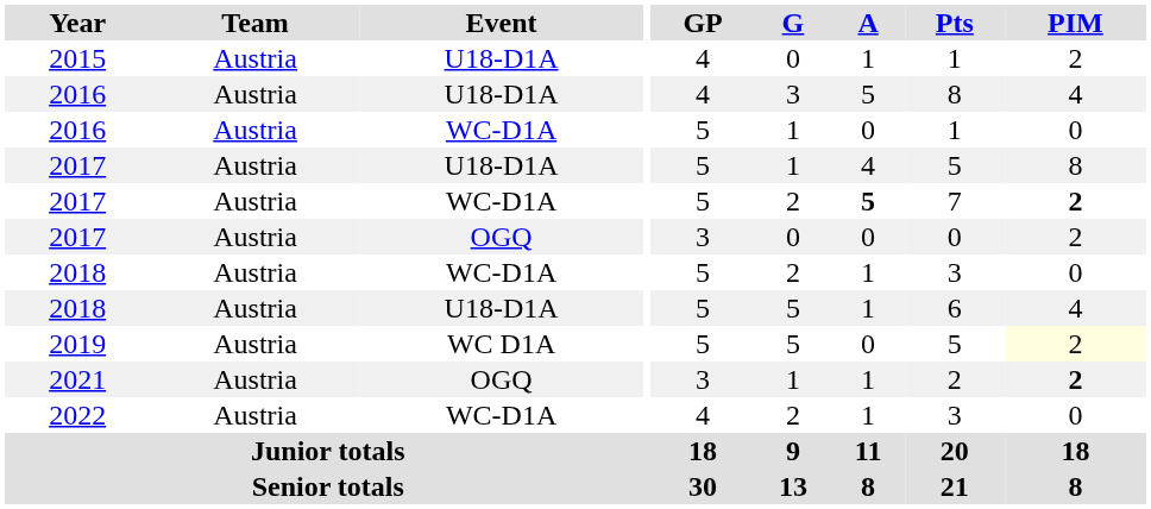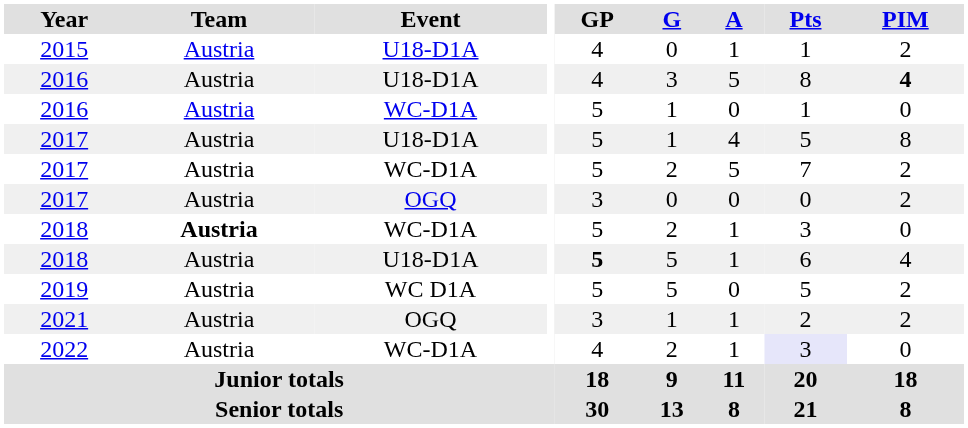2016 / U18-D1A | PIM: normal -> bold
2017 / WC-D1A | A: bold -> normal
2017 / WC-D1A | PIM: bold -> normal
2018 / WC-D1A | Team: normal -> bold
2018 / U18-D1A | GP: normal -> bold
2019 | PIM: lightyellow background -> no background
2021 | PIM: bold -> normal
2022 | Pts: no background -> lavender background
